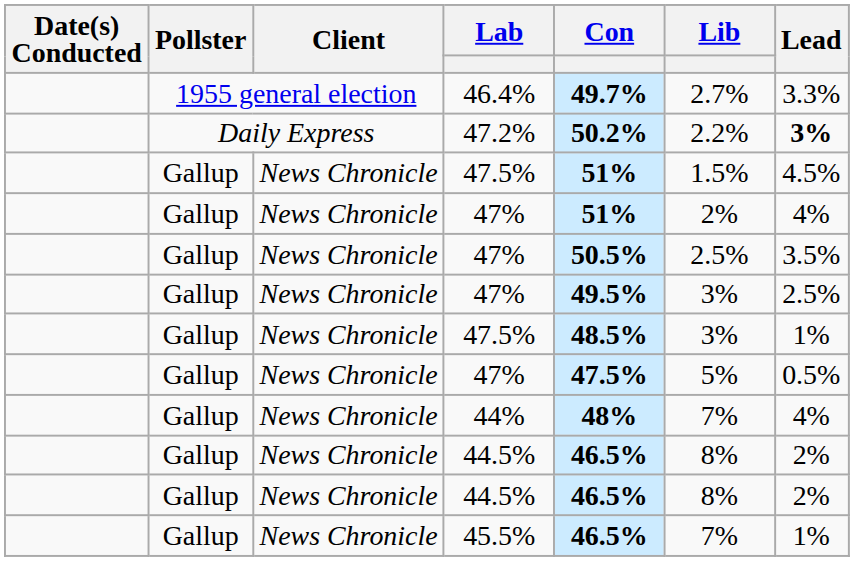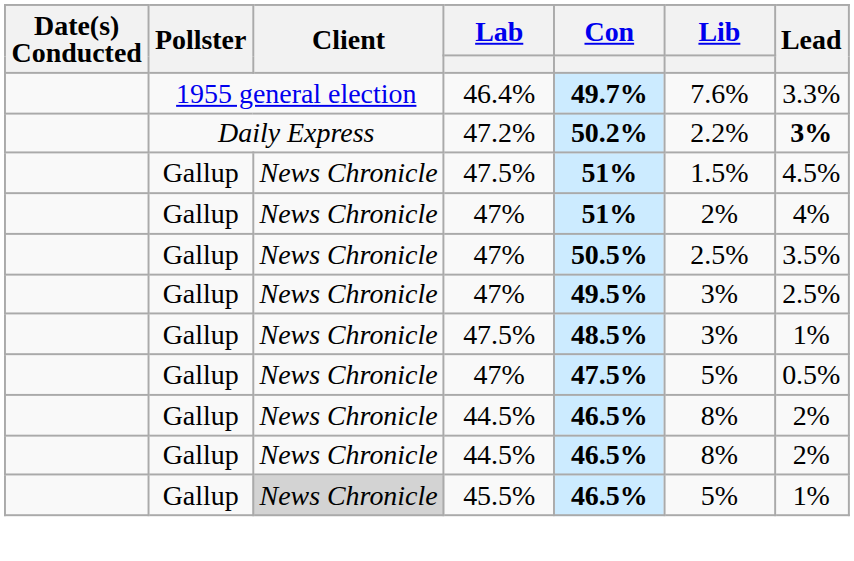46.4% | Lib: 2.7% -> 7.6%
- row: Gallup | News Chronicle | 44% | 48% | 7% | 4%
45.5% | Client: no background -> lightgrey background
45.5% | Lib: 7% -> 5%
